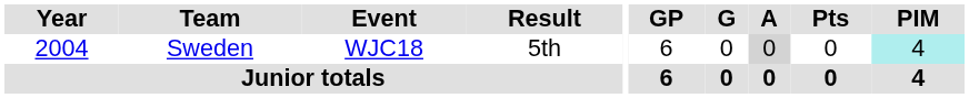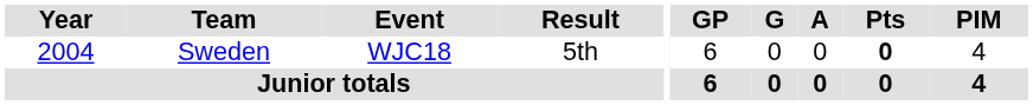Sweden | A: lightgrey background -> no background
Sweden | Pts: normal -> bold
Sweden | PIM: paleturquoise background -> no background
